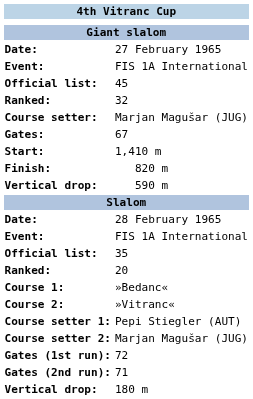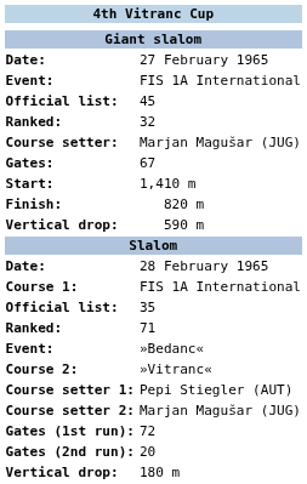row 14 | column 1: Event: -> Course 1:
row 16 | column 2: 20 -> 71
row 17 | column 1: Course 1: -> Event:
row 22 | column 2: 71 -> 20
